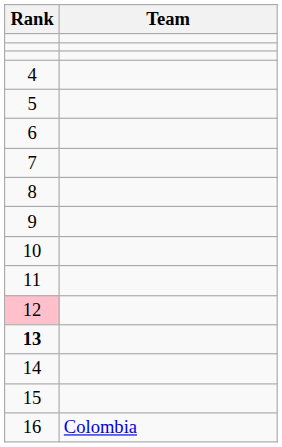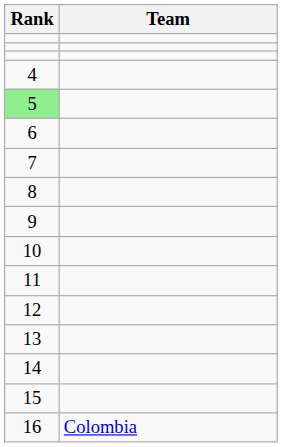row 6 | Rank: no background -> lightgreen background
row 13 | Rank: pink background -> no background
row 14 | Rank: bold -> normal
